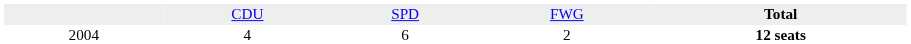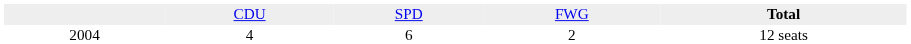2004 | column 5: bold -> normal
